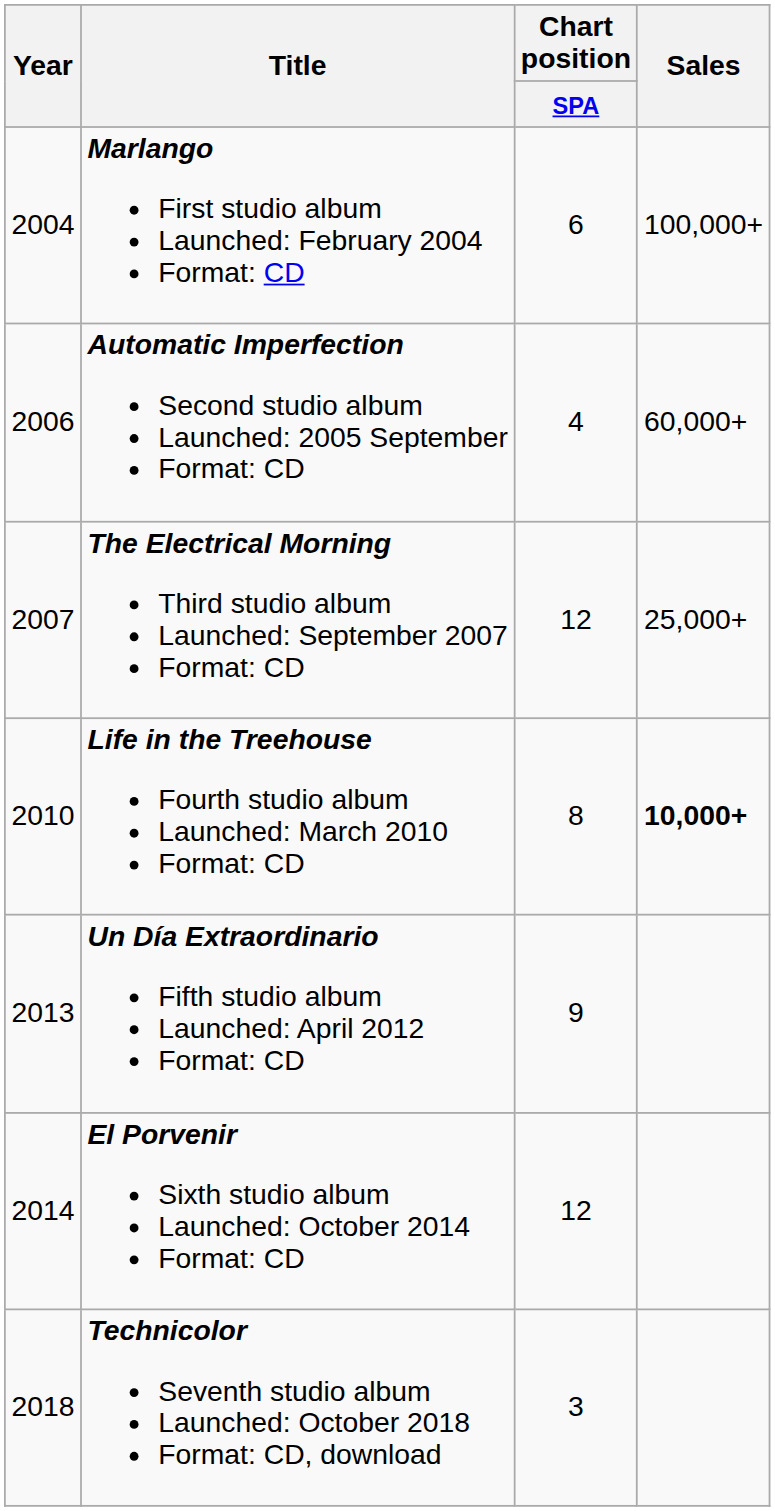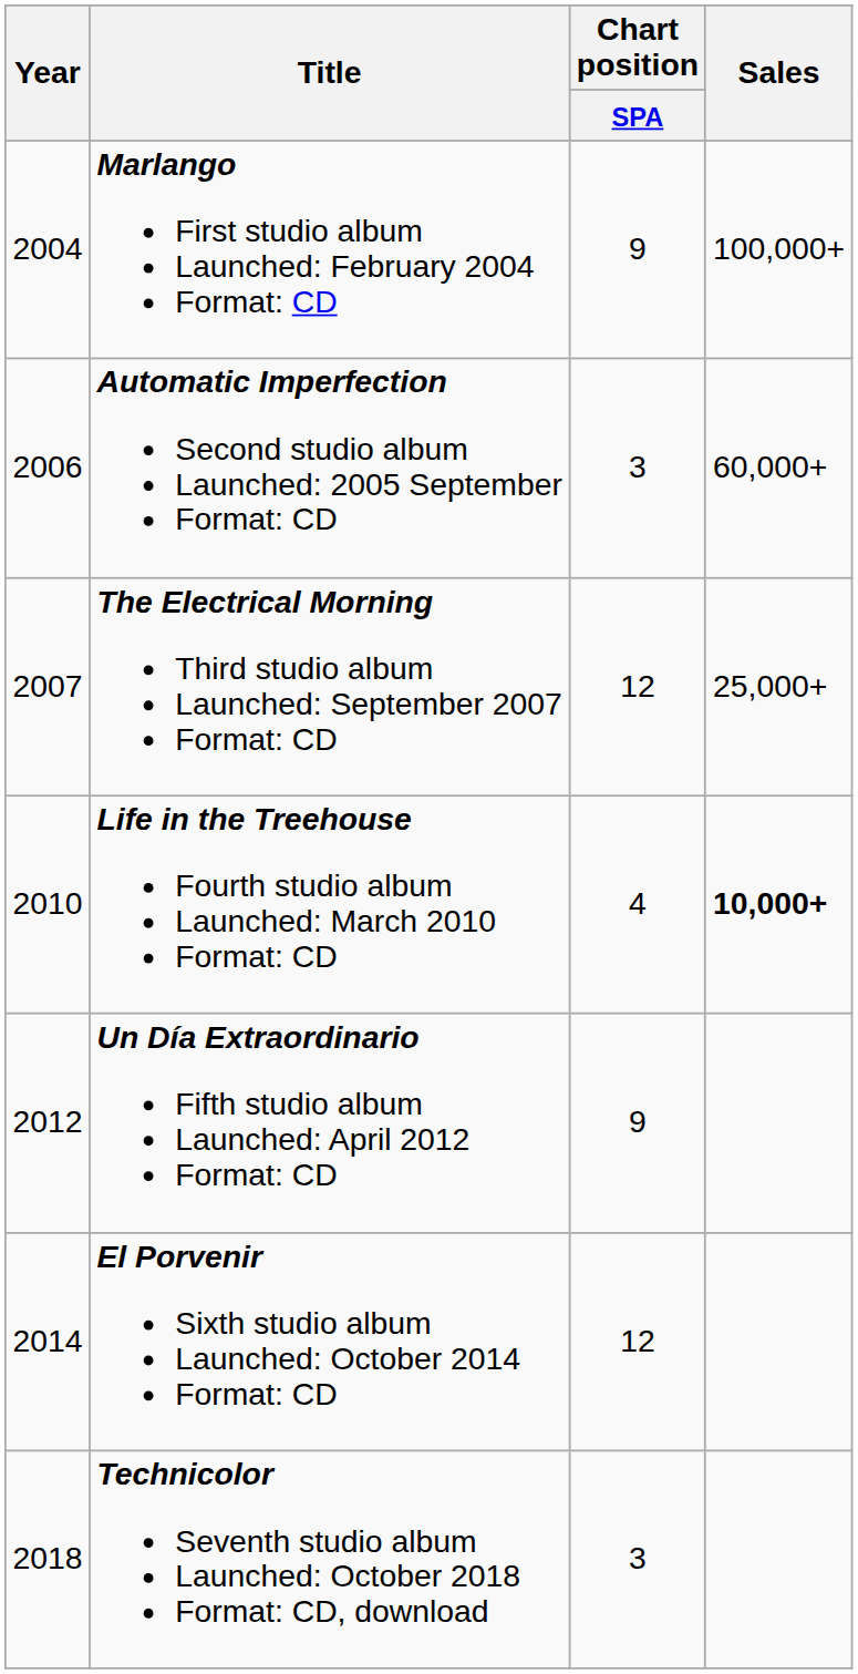row 3 | Chart position / SPA: 6 -> 9
row 4 | Chart position / SPA: 4 -> 3
row 6 | Chart position / SPA: 8 -> 4
row 7 | Year: 2013 -> 2012
